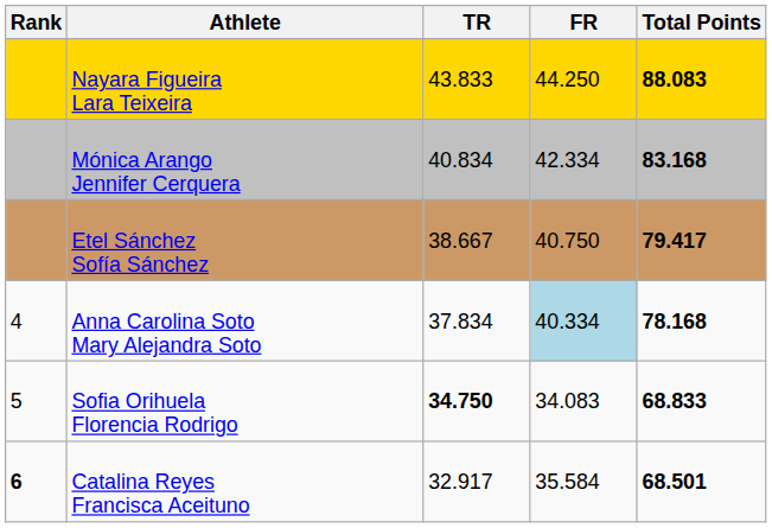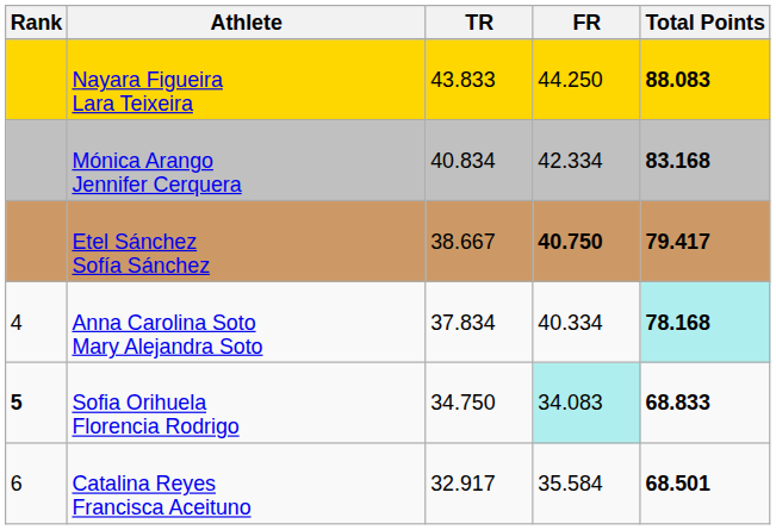Etel Sánchez Sofía Sánchez | FR: normal -> bold
Anna Carolina Soto Mary Alejandra Soto | FR: lightblue background -> no background
Anna Carolina Soto Mary Alejandra Soto | Total Points: no background -> paleturquoise background
Sofia Orihuela Florencia Rodrigo | Rank: normal -> bold
Sofia Orihuela Florencia Rodrigo | TR: bold -> normal
Sofia Orihuela Florencia Rodrigo | FR: no background -> paleturquoise background
Catalina Reyes Francisca Aceituno | Rank: bold -> normal
